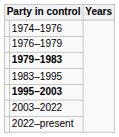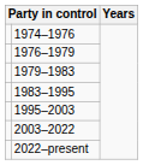1979–1983 | column 2: bold -> normal
1995–2003 | column 2: bold -> normal
